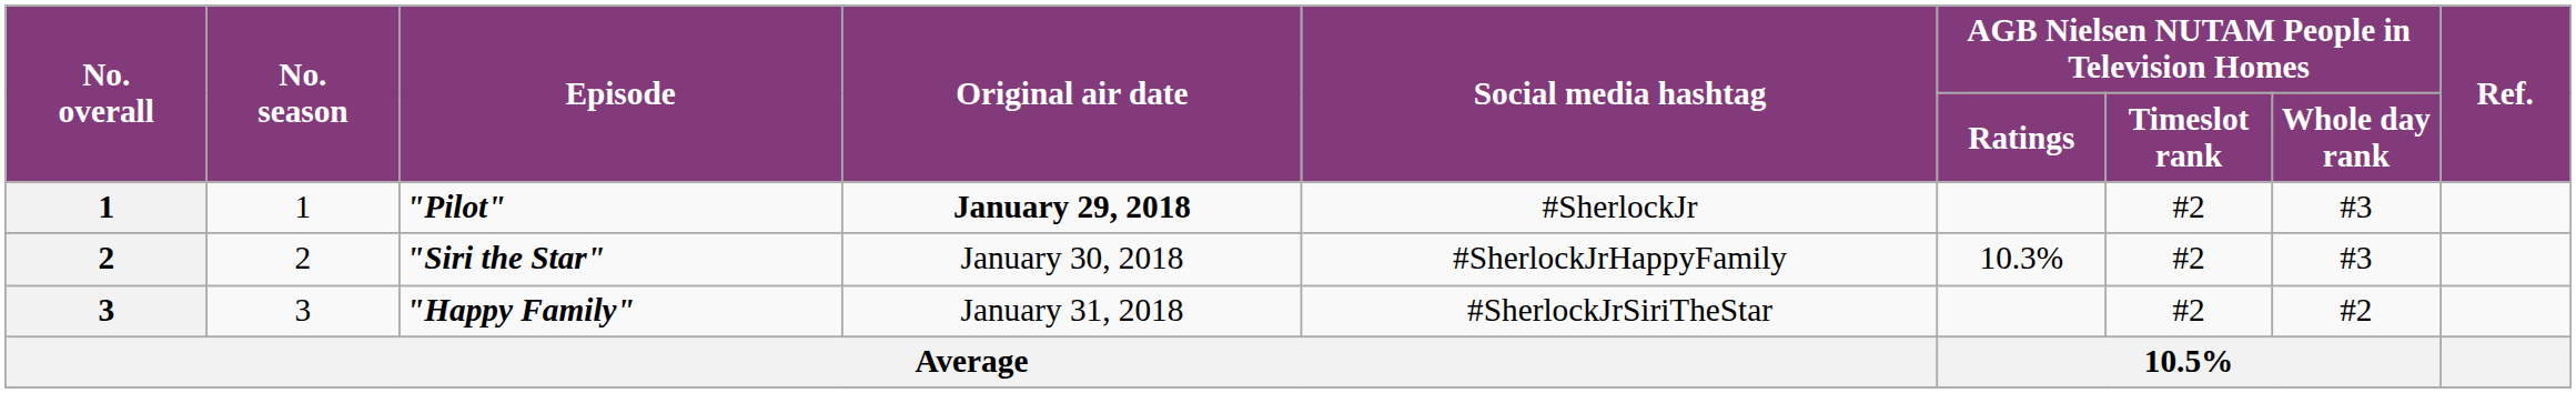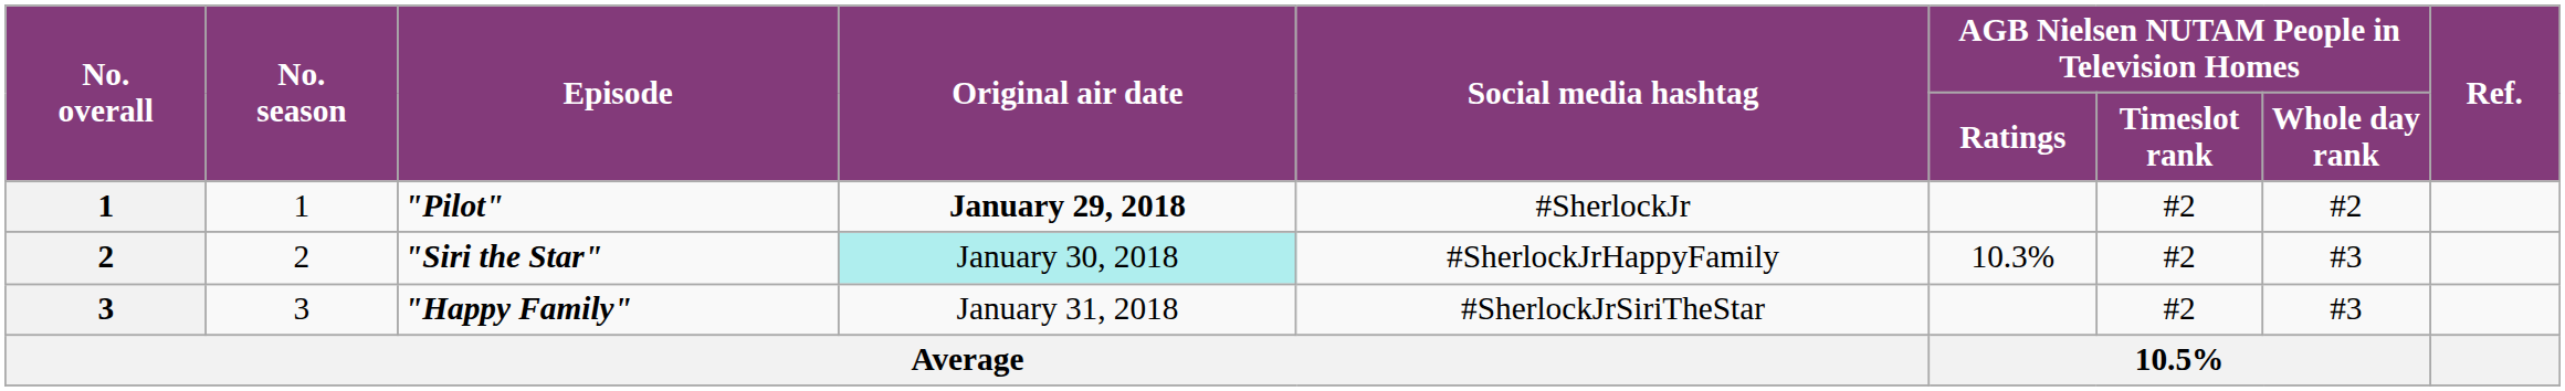"Pilot" | column 8: #3 -> #2
"Siri the Star" | Original air date: no background -> paleturquoise background
"Happy Family" | column 8: #2 -> #3
